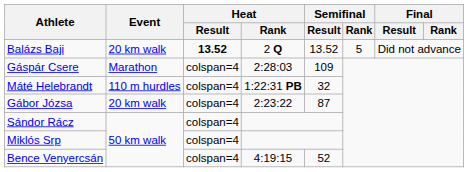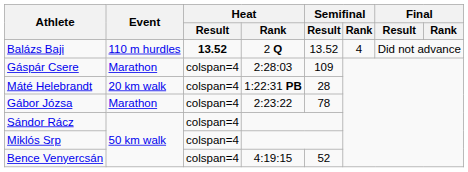Balázs Baji | Event: 20 km walk -> 110 m hurdles
Balázs Baji | Semifinal / Rank: 5 -> 4
Máté Helebrandt | Event: 110 m hurdles -> 20 km walk
Máté Helebrandt | Semifinal / Result: 32 -> 28
Gábor Józsa | Event: 20 km walk -> Marathon
Gábor Józsa | Semifinal / Result: 87 -> 78
